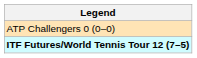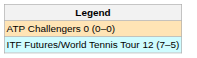row 3 | column 1: bold -> normal
